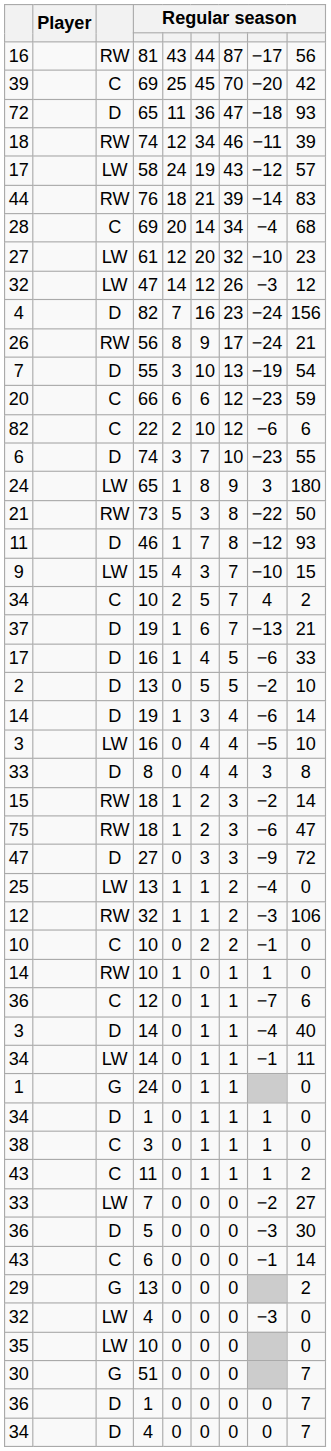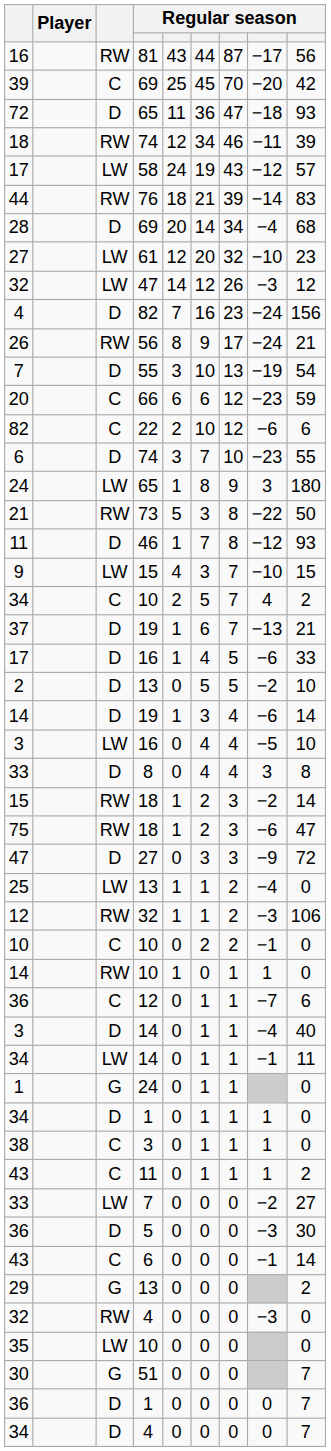28 | column 3: C -> D
32 / 4 | column 3: LW -> RW
